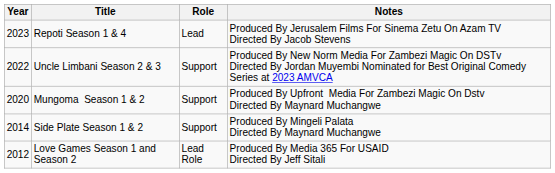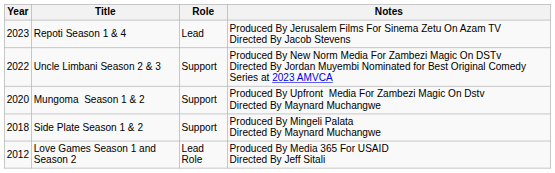Side Plate Season 1 & 2 | Year: 2014 -> 2018
